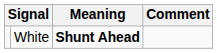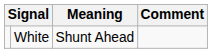White | Meaning: bold -> normal
